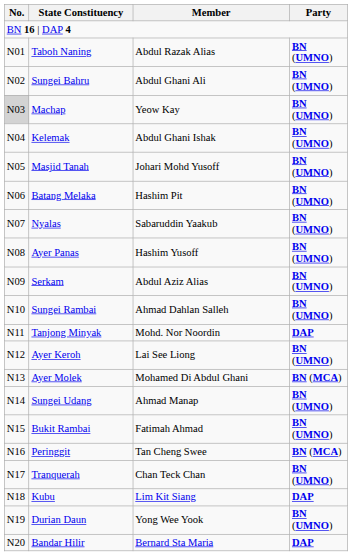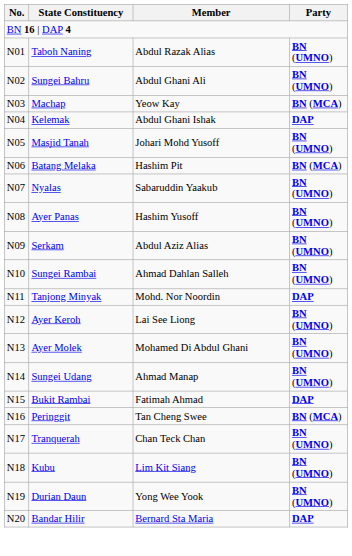Machap | No.: lightgrey background -> no background
Machap | Party: BN (UMNO) -> BN (MCA)
Kelemak | Party: BN (UMNO) -> DAP
Batang Melaka | Party: BN (UMNO) -> BN (MCA)
Ayer Molek | Party: BN (MCA) -> BN (UMNO)
Bukit Rambai | Party: BN (UMNO) -> DAP
Kubu | Party: DAP -> BN (UMNO)
